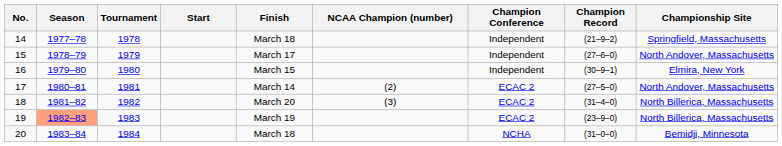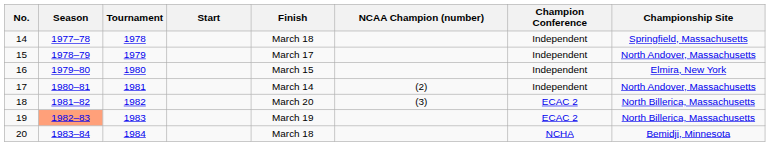- column: Champion Record | (21–9–2) | (27–6–0) | (30–9–1) | (27–5–0) | (31–4–0) | (23–9–0) | (31–0–0)
17 | Champion Conference: ECAC 2 -> Independent
